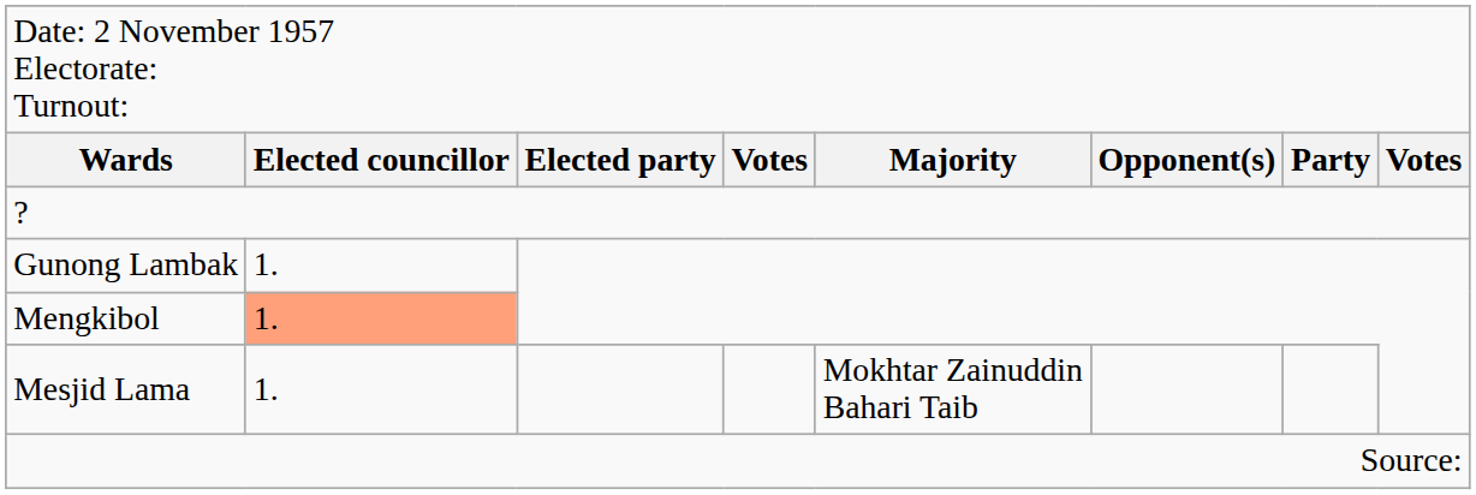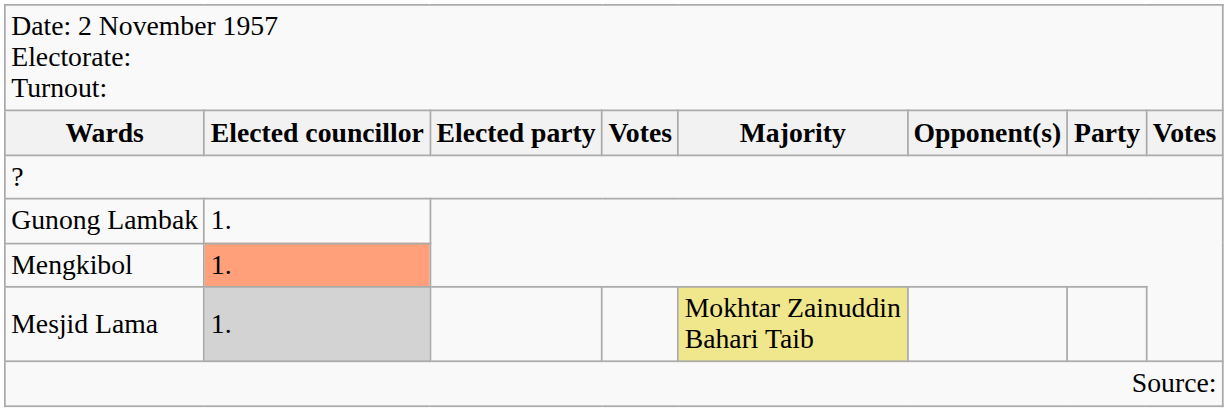Mesjid Lama | column 2: no background -> lightgrey background
Mesjid Lama | column 5: no background -> khaki background
